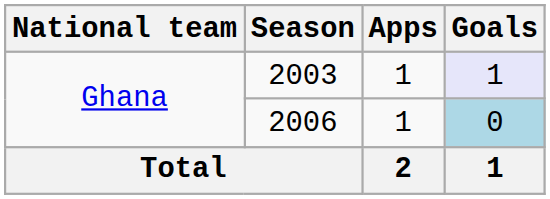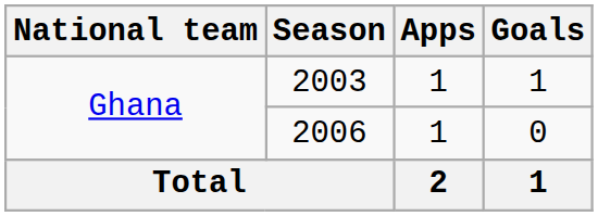2003 | Goals: lavender background -> no background
2006 | Goals: lightblue background -> no background
